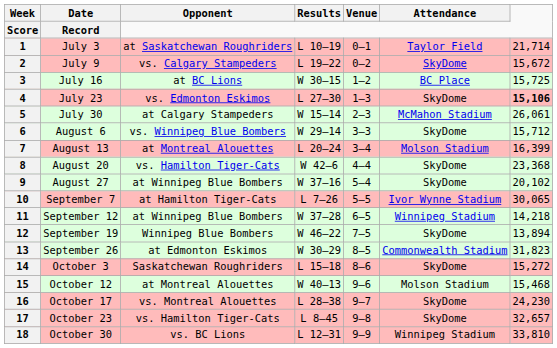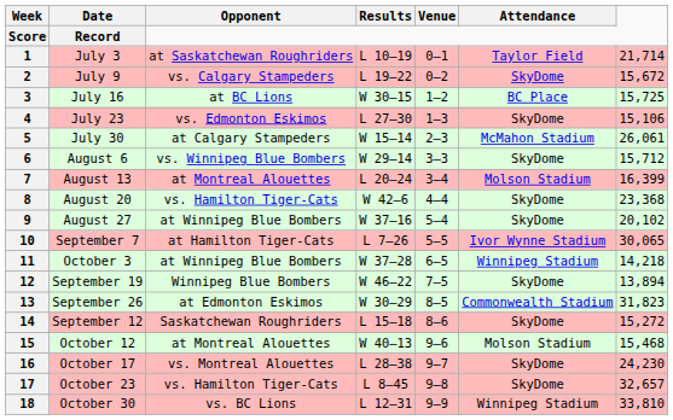4 | column 7: bold -> normal
11 | Date / Record: September 12 -> October 3
14 | Date / Record: October 3 -> September 12
